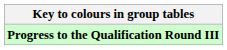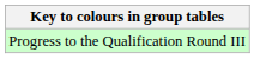row 2 | column 1: bold -> normal
